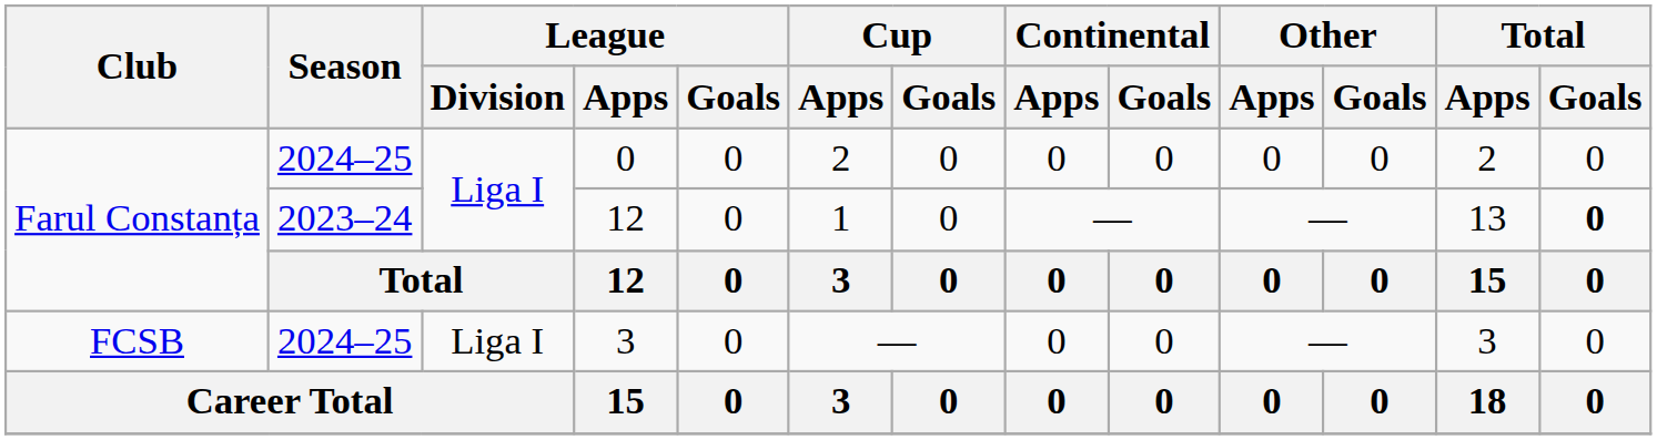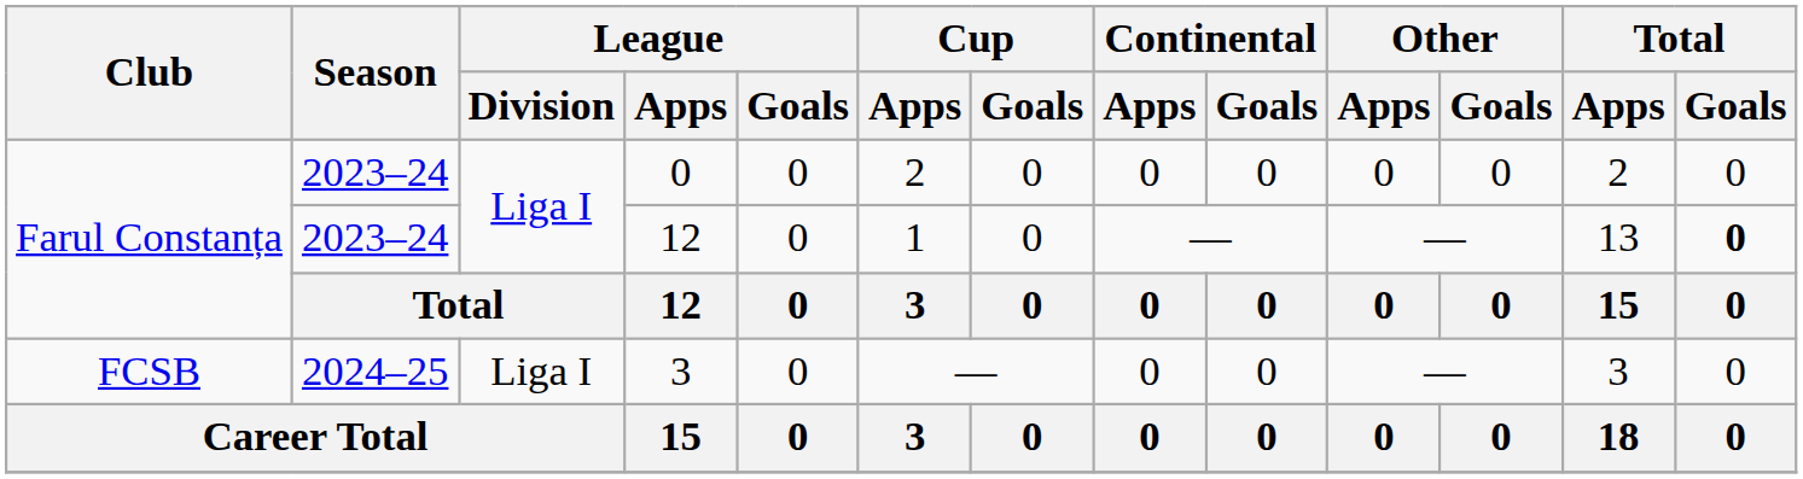row 3 | Season: 2024–25 -> 2023–24
